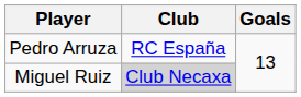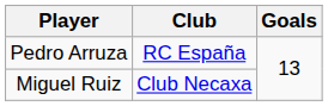Miguel Ruiz | Club: lightgrey background -> no background
